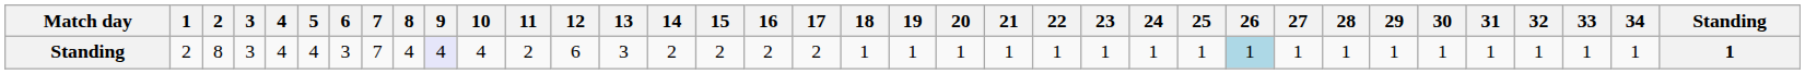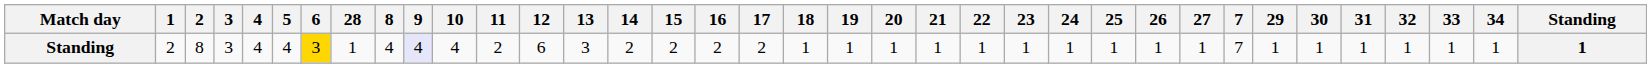columns swapped: 7 <-> 28
row 2 | 6: no background -> gold background
row 2 | 26: lightblue background -> no background
